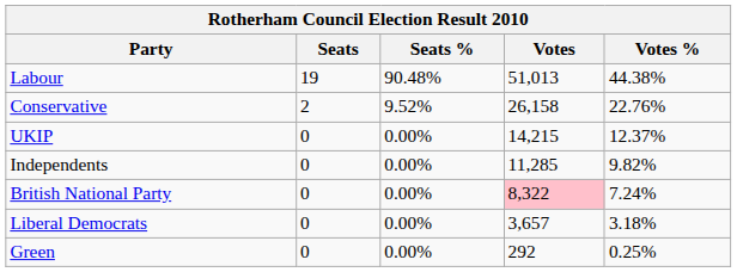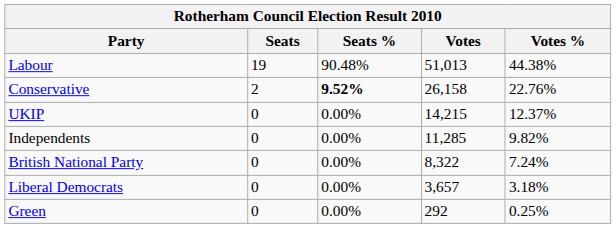Conservative | Seats %: normal -> bold
British National Party | Votes: pink background -> no background
